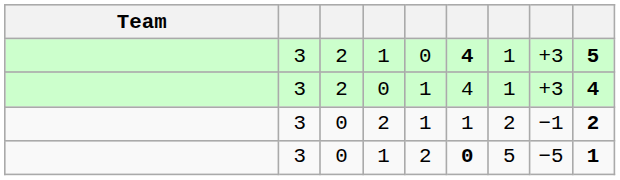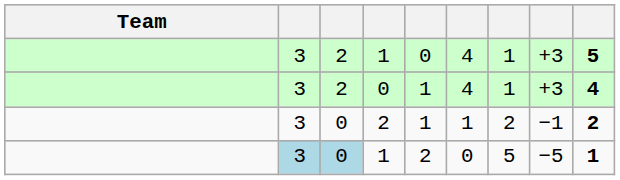row 2 | column 6: bold -> normal
row 5 | column 2: no background -> lightblue background
row 5 | column 3: no background -> lightblue background
row 5 | column 6: bold -> normal
